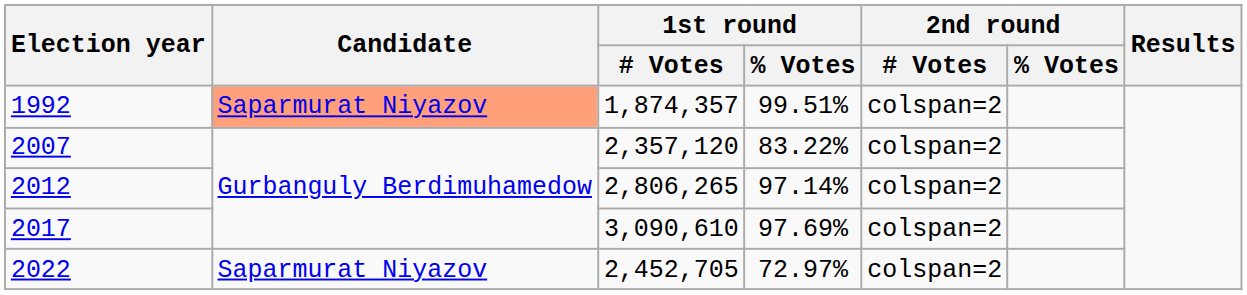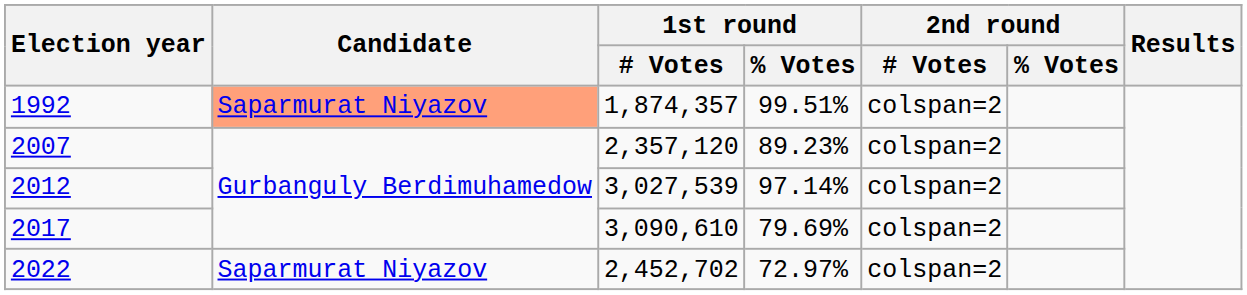2007 | 1st round / % Votes: 83.22% -> 89.23%
2012 | 1st round / # Votes: 2,806,265 -> 3,027,539
2017 | 1st round / % Votes: 97.69% -> 79.69%
2022 | 1st round / # Votes: 2,452,705 -> 2,452,702
